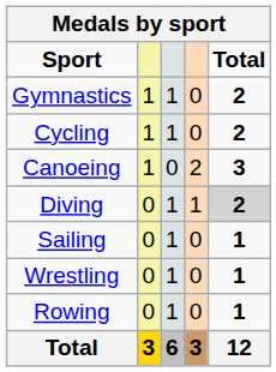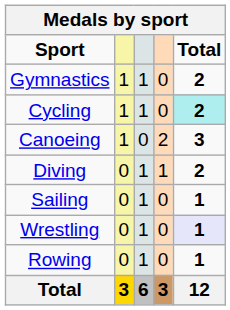Cycling | Total: no background -> paleturquoise background
Diving | Total: lightgrey background -> no background
Wrestling | Total: no background -> lavender background
